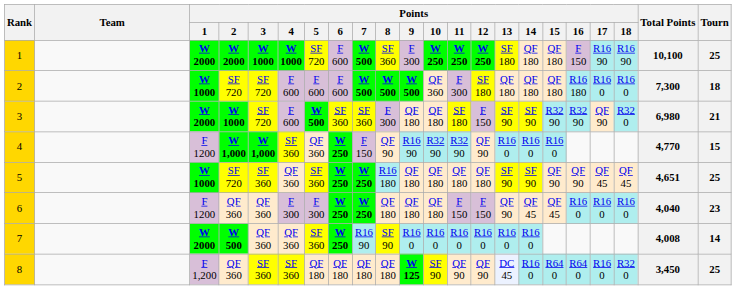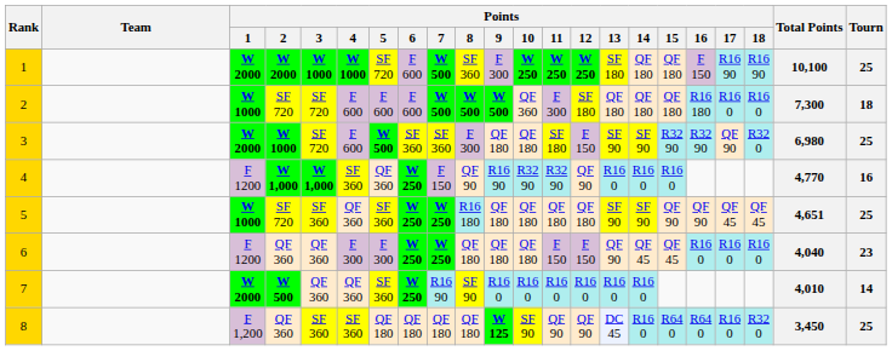row 5 | Tourn: 21 -> 25
row 6 | Tourn: 15 -> 16
row 9 | Total Points: 4,008 -> 4,010
